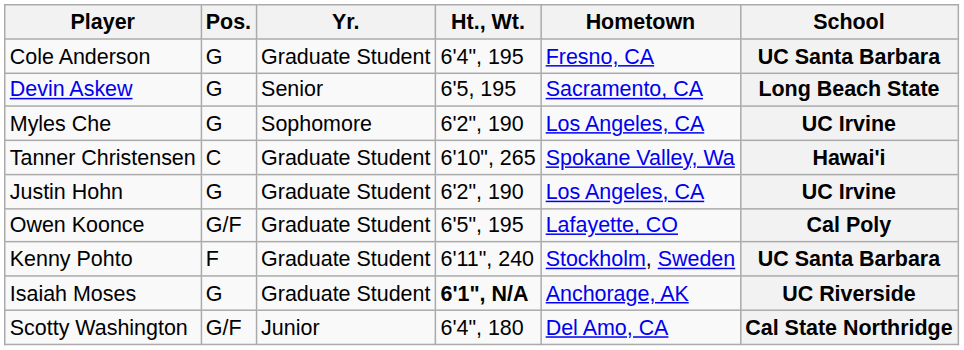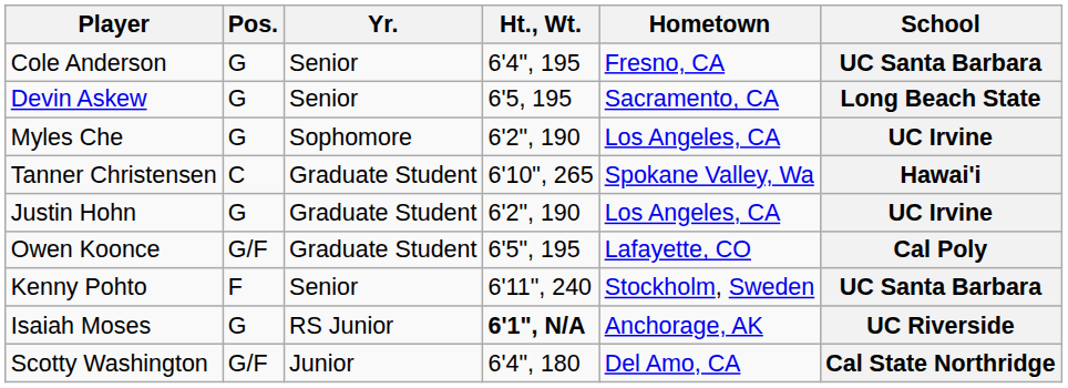Cole Anderson | Yr.: Graduate Student -> Senior
Kenny Pohto | Yr.: Graduate Student -> Senior
Isaiah Moses | Yr.: Graduate Student -> RS Junior
